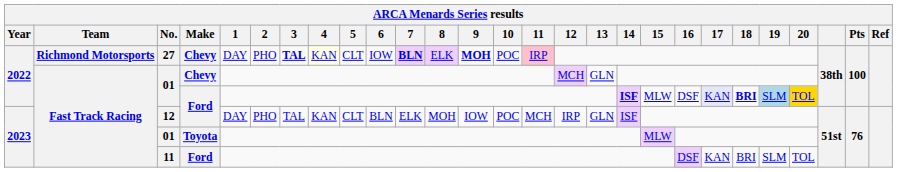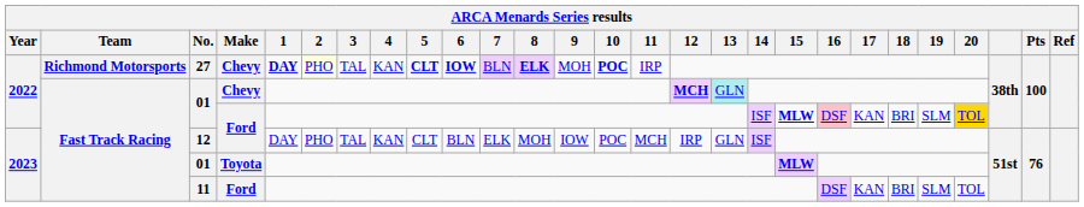27 | 1: normal -> bold
27 | 2: no background -> lightyellow background
27 | 3: bold -> normal
27 | 4: lightyellow background -> no background
27 | 5: normal -> bold
27 | 6: normal -> bold
27 | 7: bold -> normal
27 | 8: normal -> bold
27 | 9: bold -> normal
27 | 10: normal -> bold
27 | 11: pink background -> no background
01 / Chevy | 12: normal -> bold
01 / Chevy | 13: no background -> paleturquoise background
01 / Ford | 14: bold -> normal
01 / Ford | 15: normal -> bold
01 / Ford | 16: no background -> pink background
01 / Ford | 17: lavender background -> no background
01 / Ford | 18: bold -> normal
01 / Ford | 19: lightblue background -> no background
01 / Toyota | 15: normal -> bold
